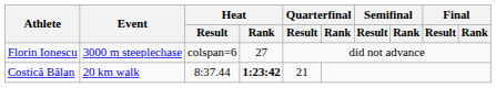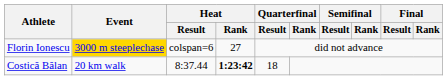Florin Ionescu | Event: no background -> gold background
Costică Bălan | Quarterfinal / Result: 21 -> 18
